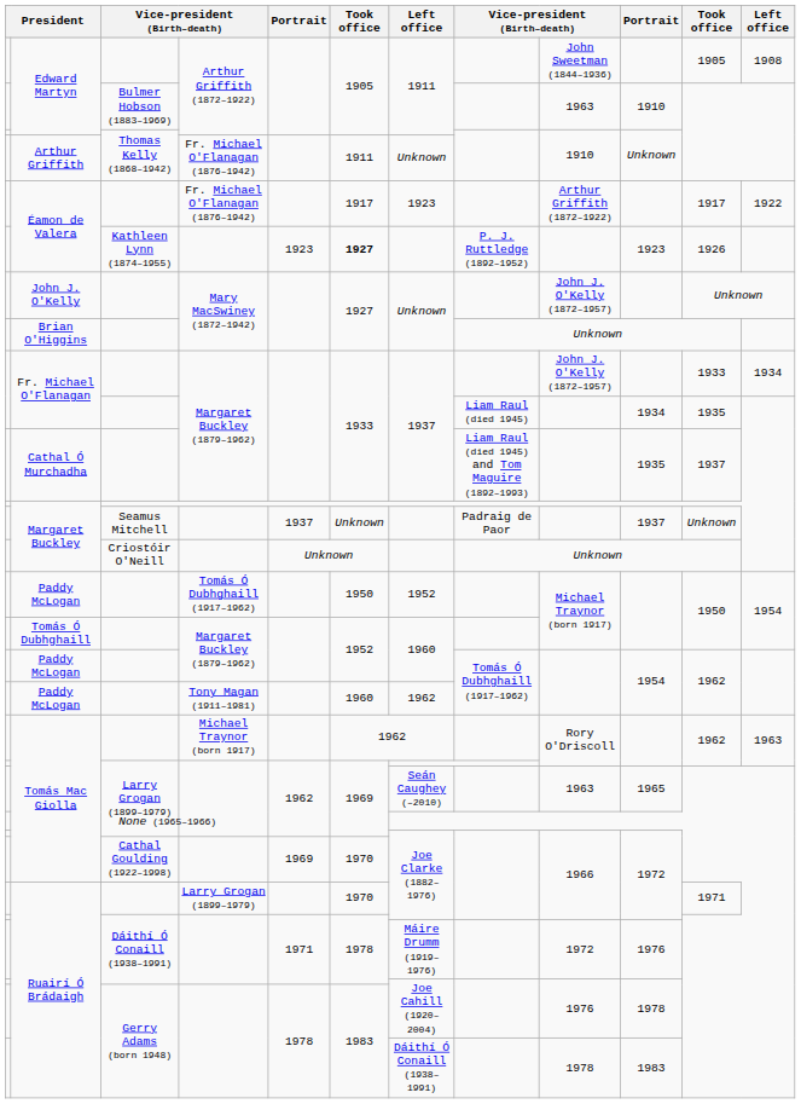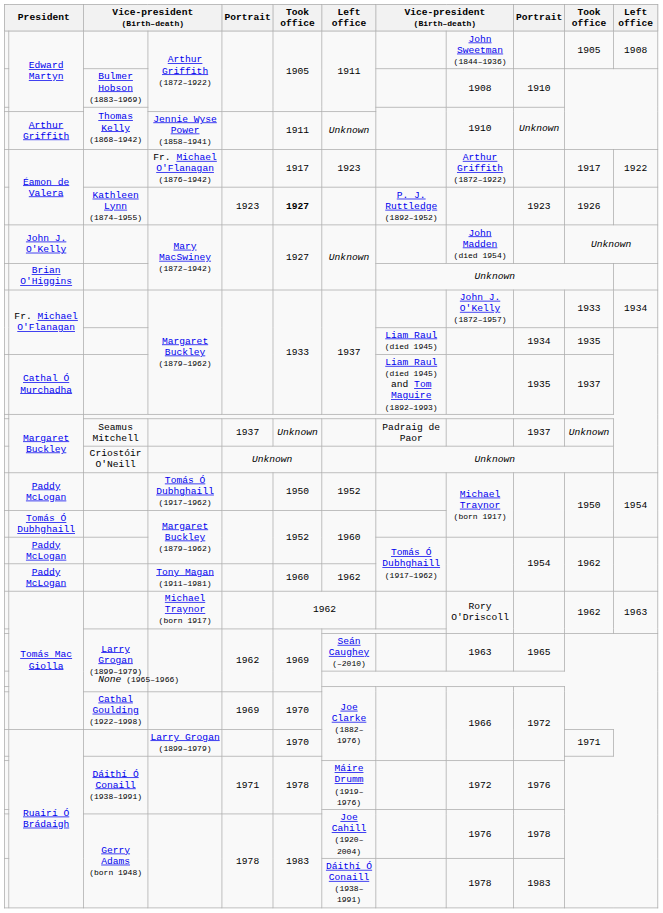Edward Martyn / Bulmer Hobson (1883–1969) | column 9: 1963 -> 1908
Arthur Griffith | column 4: Fr. Michael O'Flanagan (1876–1942) -> Jennie Wyse Power (1858–1941)
John J. O'Kelly | column 9: John J. O'Kelly (1872–1957) -> John Madden (died 1954)
